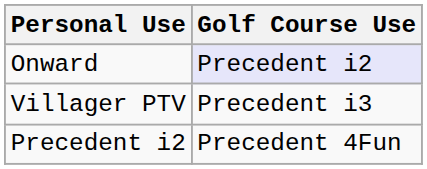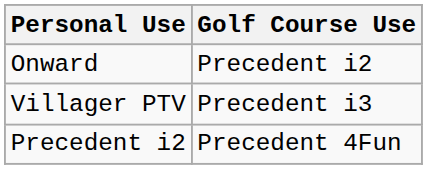Onward | Golf Course Use: lavender background -> no background
